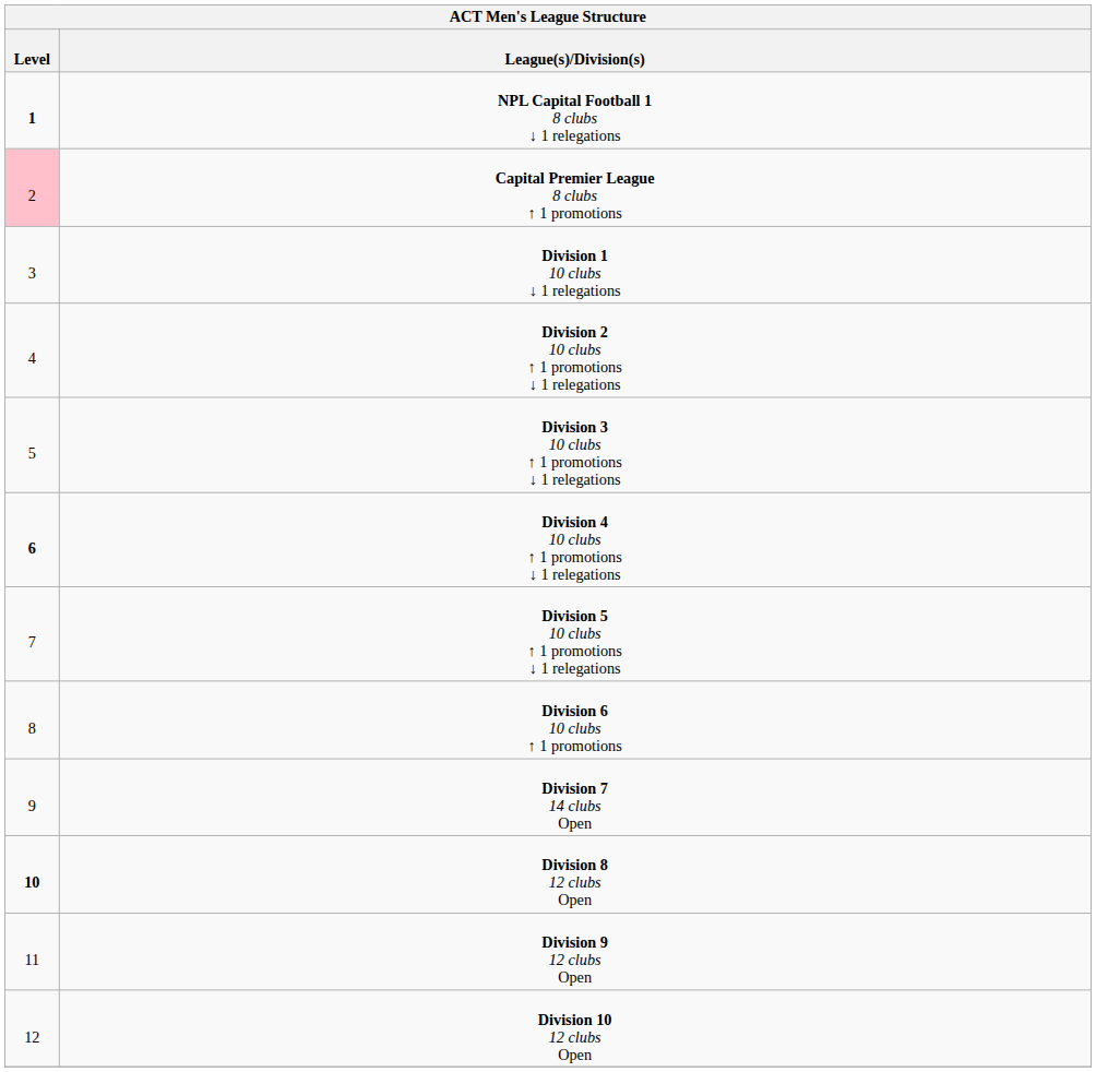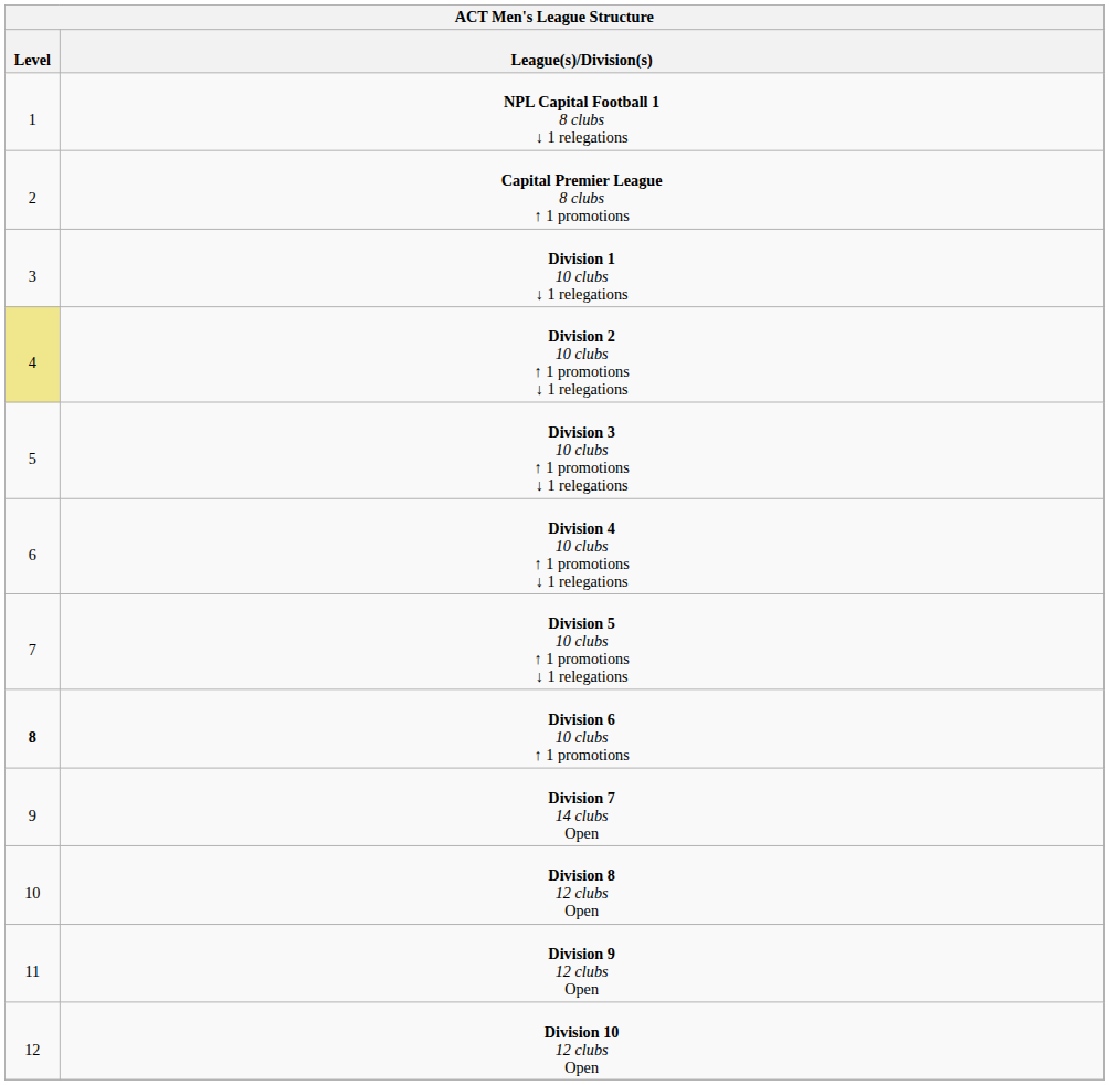NPL Capital Football 1 8 clubs ↓ 1 relegations | ACT Men's League Structure / Level: bold -> normal
Capital Premier League 8 clubs ↑ 1 promotions | ACT Men's League Structure / Level: pink background -> no background
Division 2 10 clubs ↑ 1 promotions ↓ 1 relegations | ACT Men's League Structure / Level: no background -> khaki background
Division 4 10 clubs ↑ 1 promotions ↓ 1 relegations | ACT Men's League Structure / Level: bold -> normal
Division 6 10 clubs ↑ 1 promotions | ACT Men's League Structure / Level: normal -> bold
Division 8 12 clubs Open | ACT Men's League Structure / Level: bold -> normal
